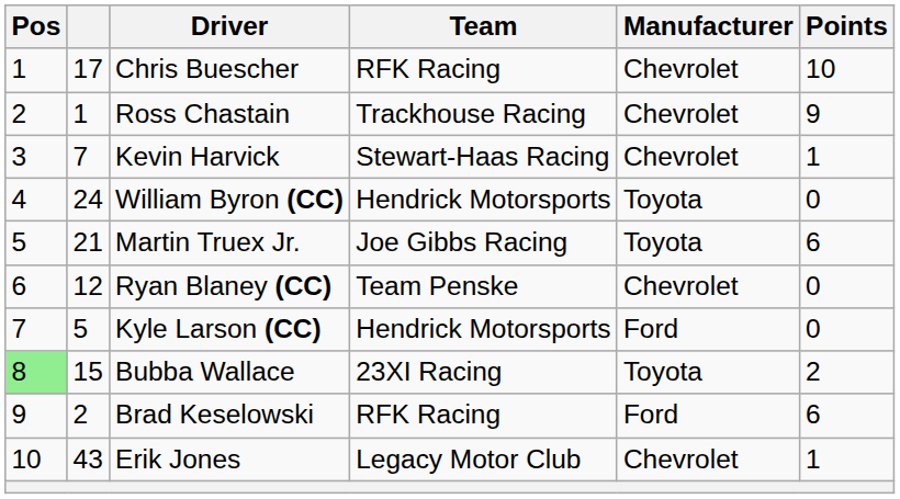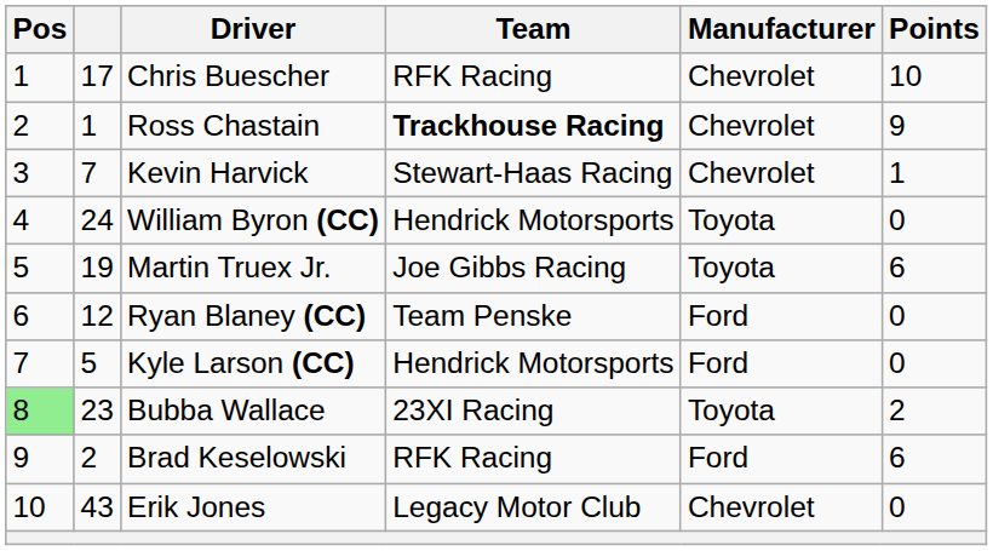Ross Chastain | Team: normal -> bold
Martin Truex Jr. | column 2: 21 -> 19
Ryan Blaney (CC) | Manufacturer: Chevrolet -> Ford
Bubba Wallace | column 2: 15 -> 23
Erik Jones | Points: 1 -> 0
